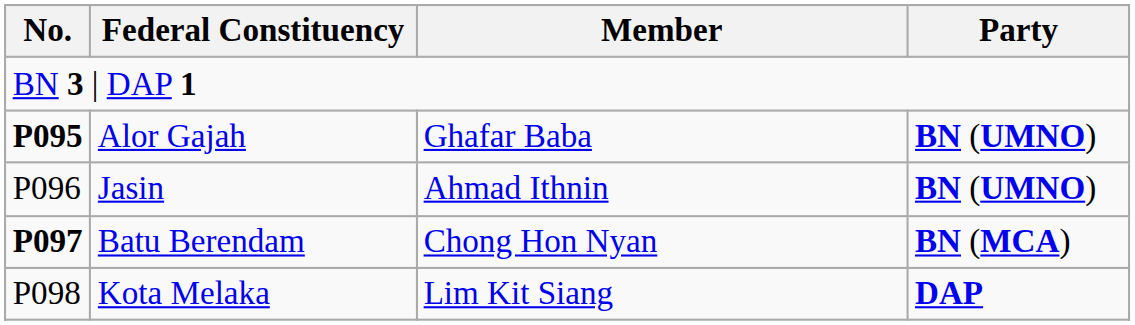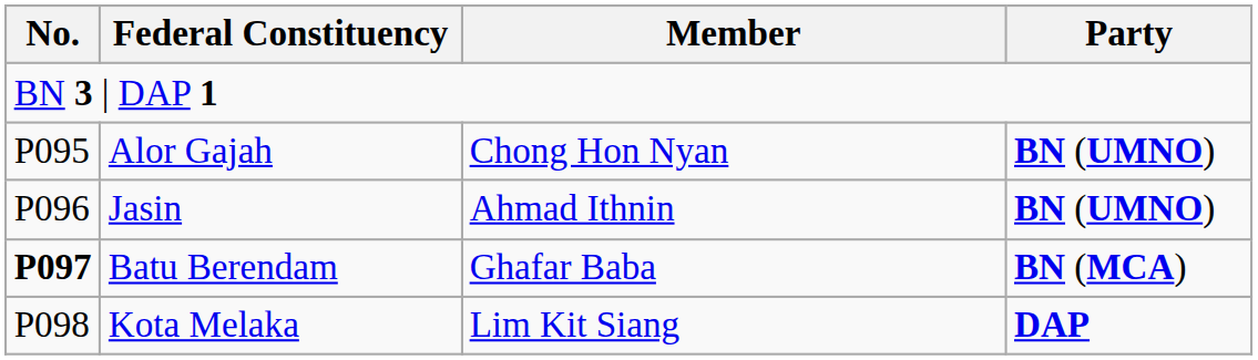Alor Gajah | No.: bold -> normal
Alor Gajah | Member: Ghafar Baba -> Chong Hon Nyan
Batu Berendam | Member: Chong Hon Nyan -> Ghafar Baba
